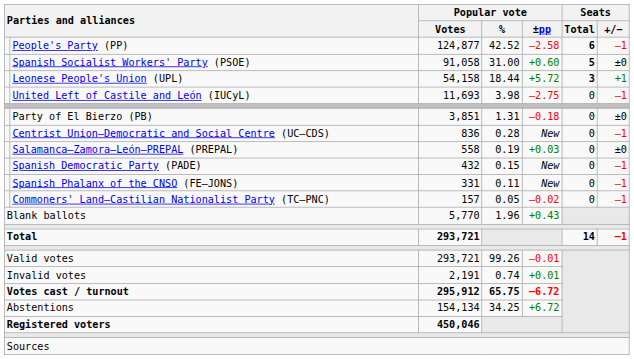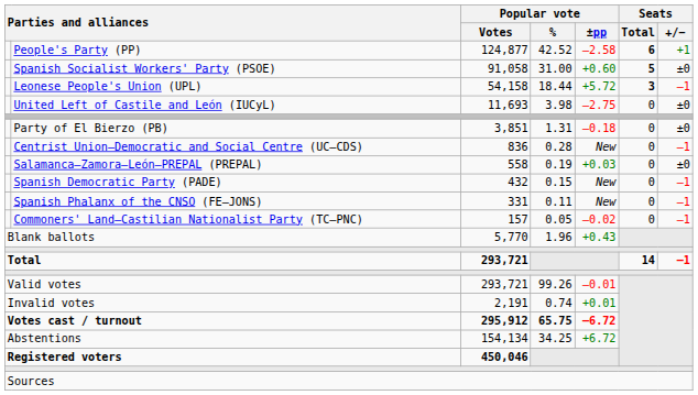People's Party (PP) | Seats / +/−: –1 -> +1
Leonese People's Union (UPL) | Seats / +/−: +1 -> –1
United Left of Castile and León (IUCyL) | Seats / +/−: –1 -> ±0
